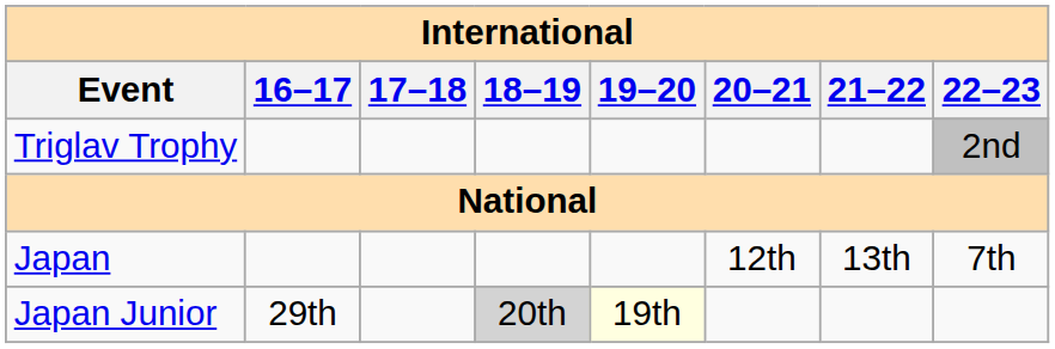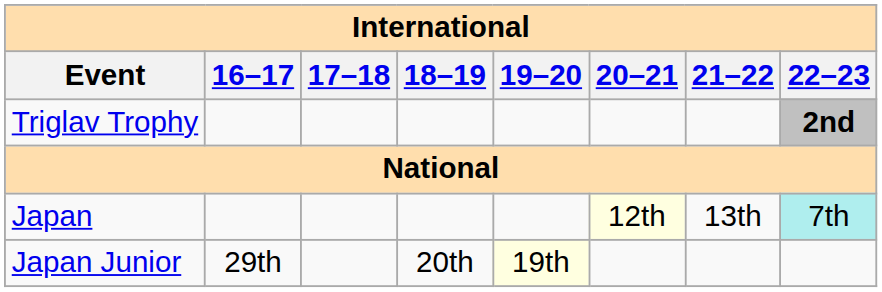Triglav Trophy | International / 22–23: normal -> bold
Japan | International / 20–21: no background -> lightyellow background
Japan | International / 22–23: no background -> paleturquoise background
Japan Junior | International / 18–19: lightgrey background -> no background
